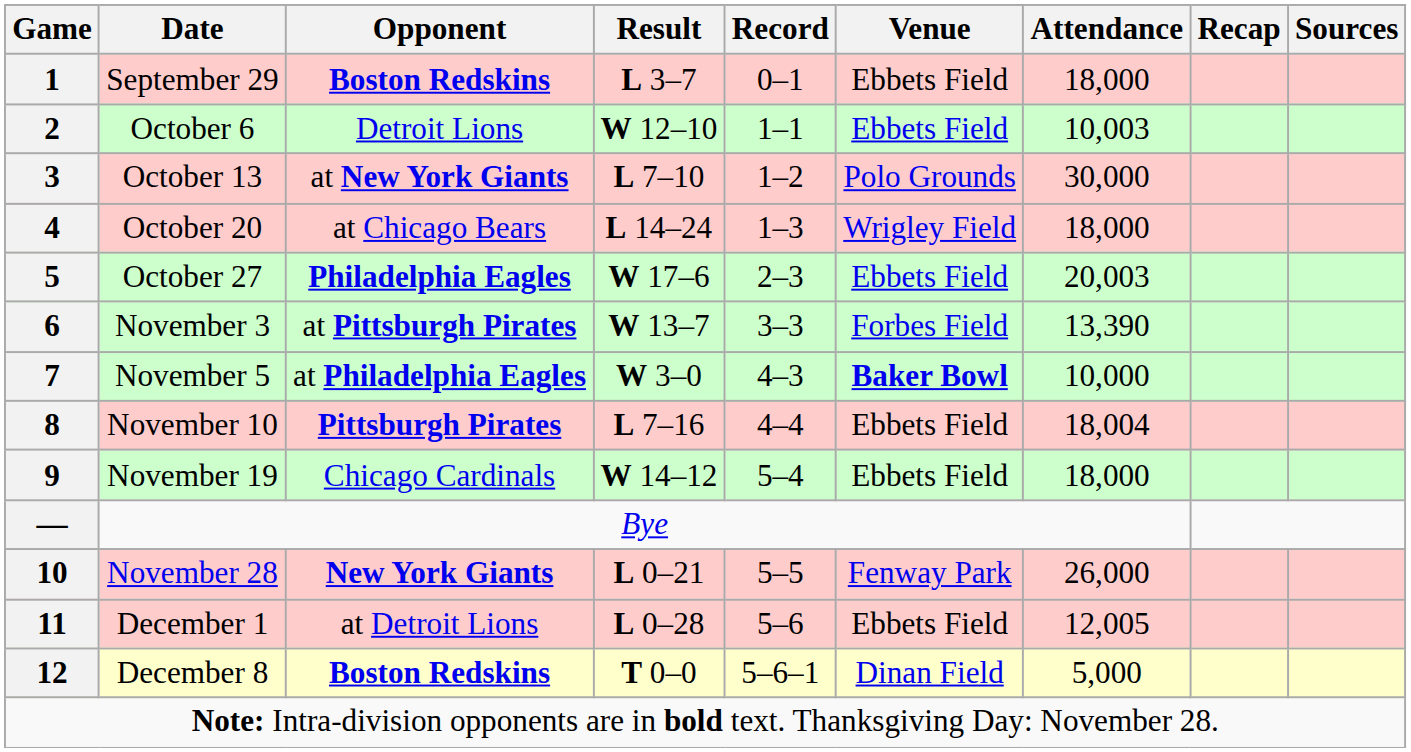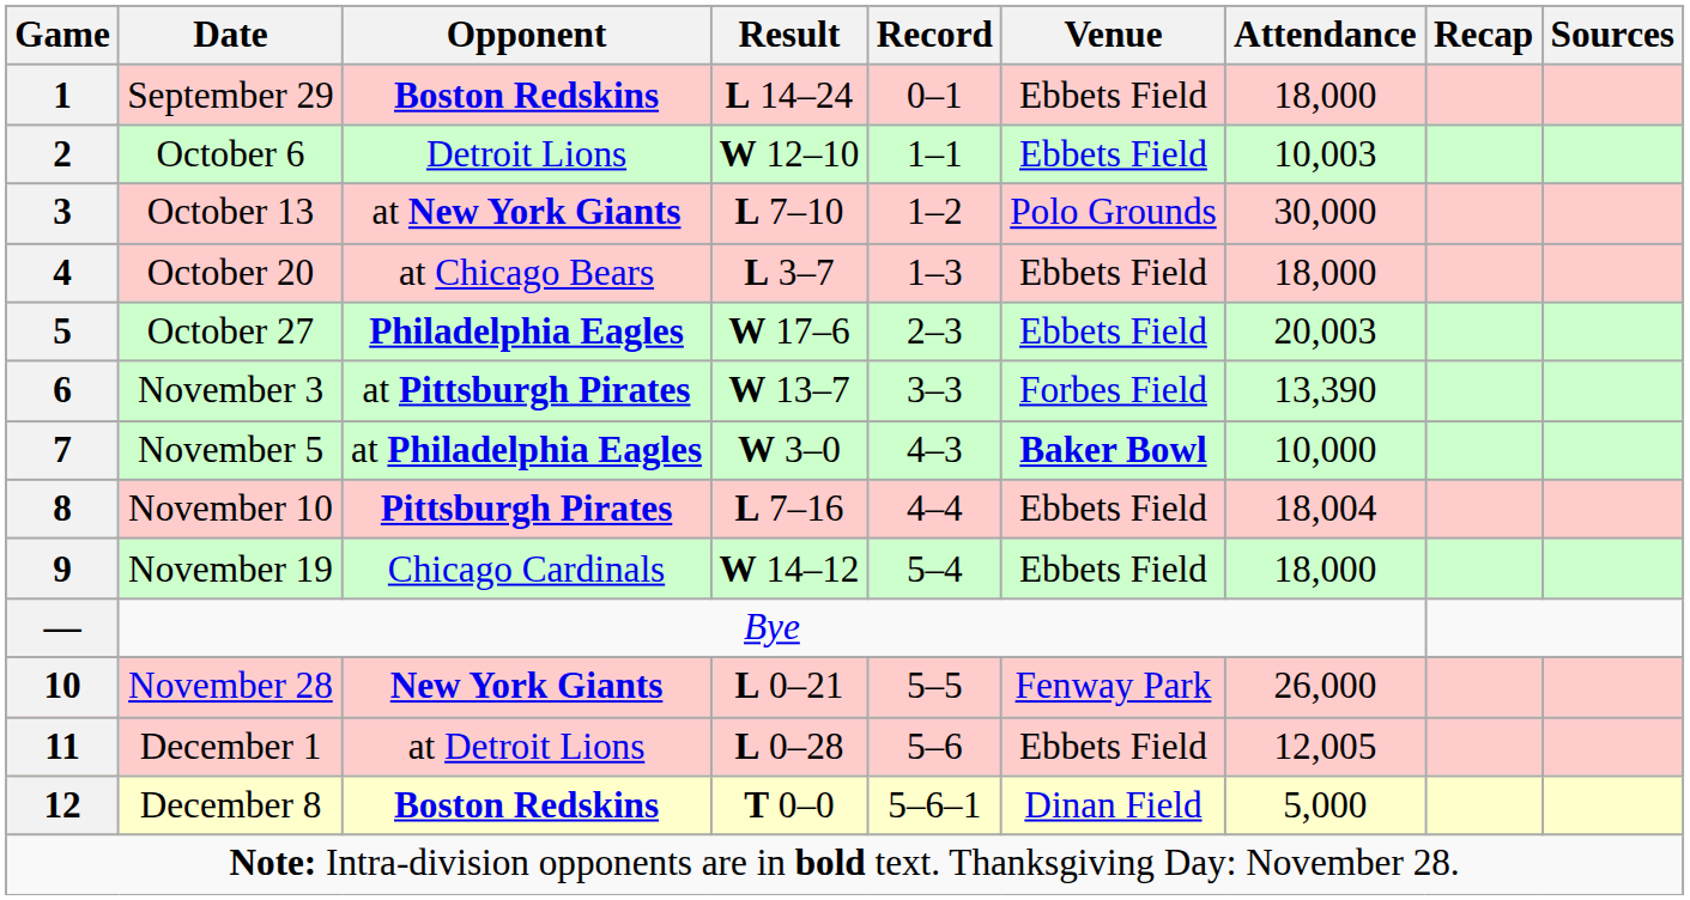1 | Result: L 3–7 -> L 14–24
4 | Result: L 14–24 -> L 3–7
4 | Venue: Wrigley Field -> Ebbets Field
